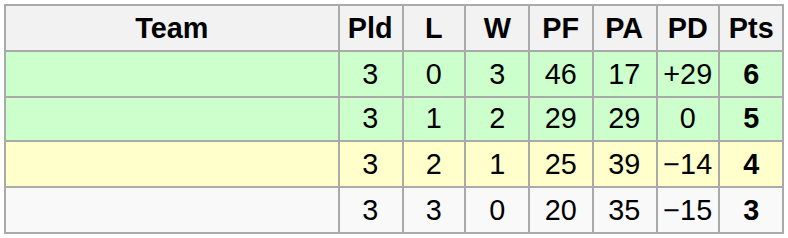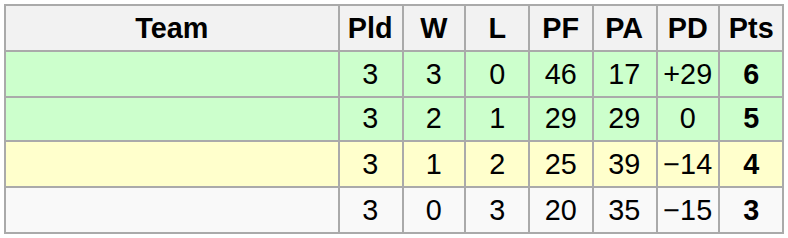columns swapped: W <-> L
